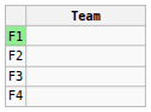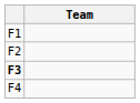F1 | column 1: lightgreen background -> no background
F3 | column 1: normal -> bold
